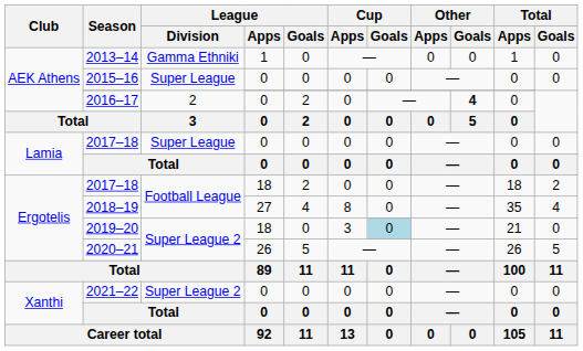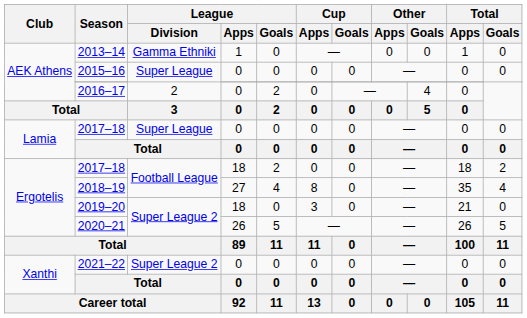2016–17 | Other / Goals: bold -> normal
2019–20 | Cup / Goals: lightblue background -> no background
